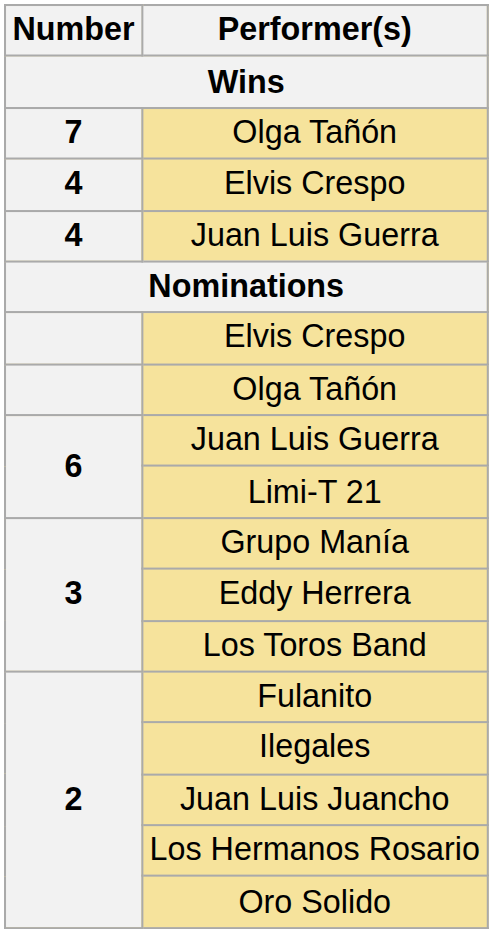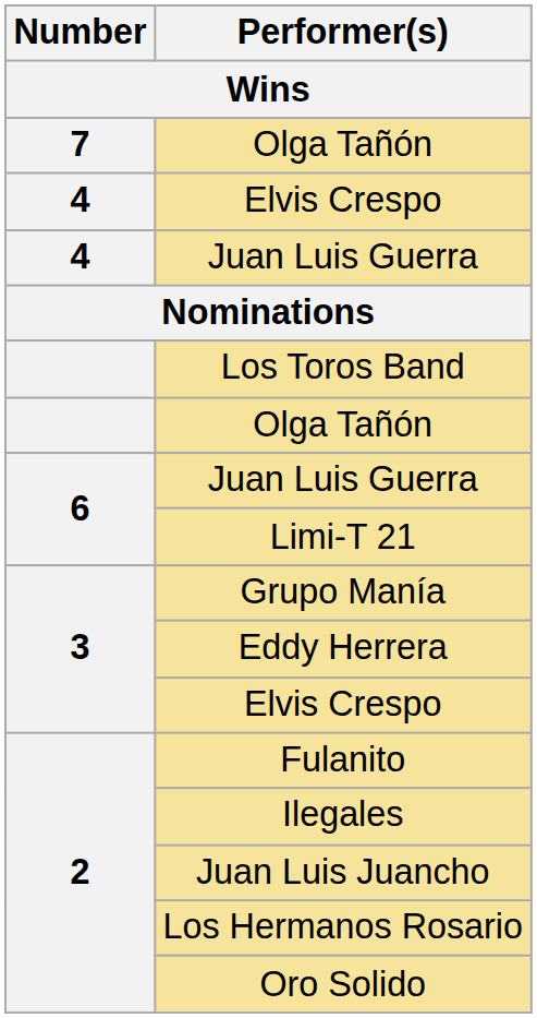row 7 | Performer(s): Elvis Crespo -> Los Toros Band
row 13 | Performer(s): Los Toros Band -> Elvis Crespo
